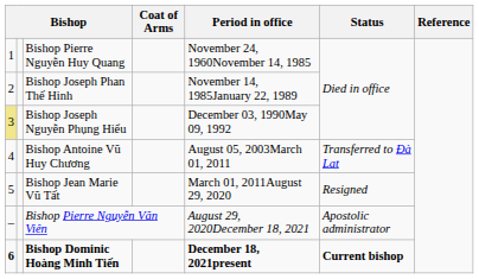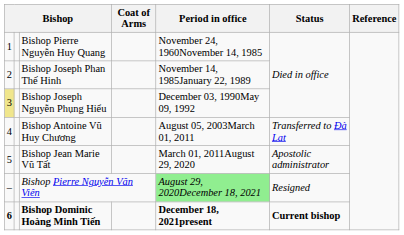Bishop Jean Marie Vũ Tất | Status: Resigned -> Apostolic administrator
Bishop Pierre Nguyễn Văn Viên | Period in office: no background -> lightgreen background
Bishop Pierre Nguyễn Văn Viên | Status: Apostolic administrator -> Resigned
